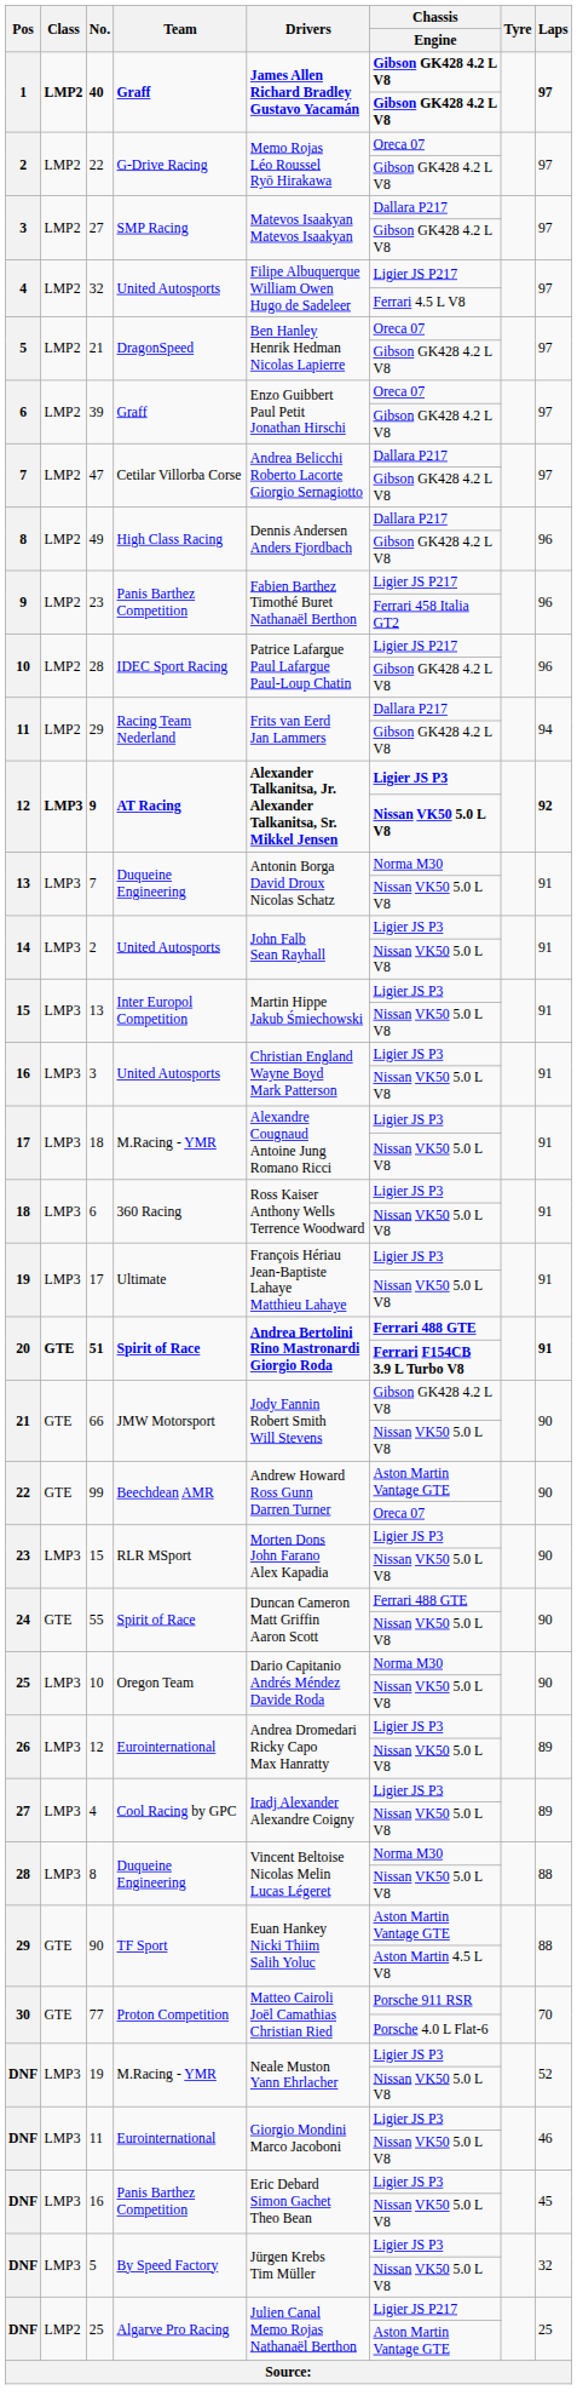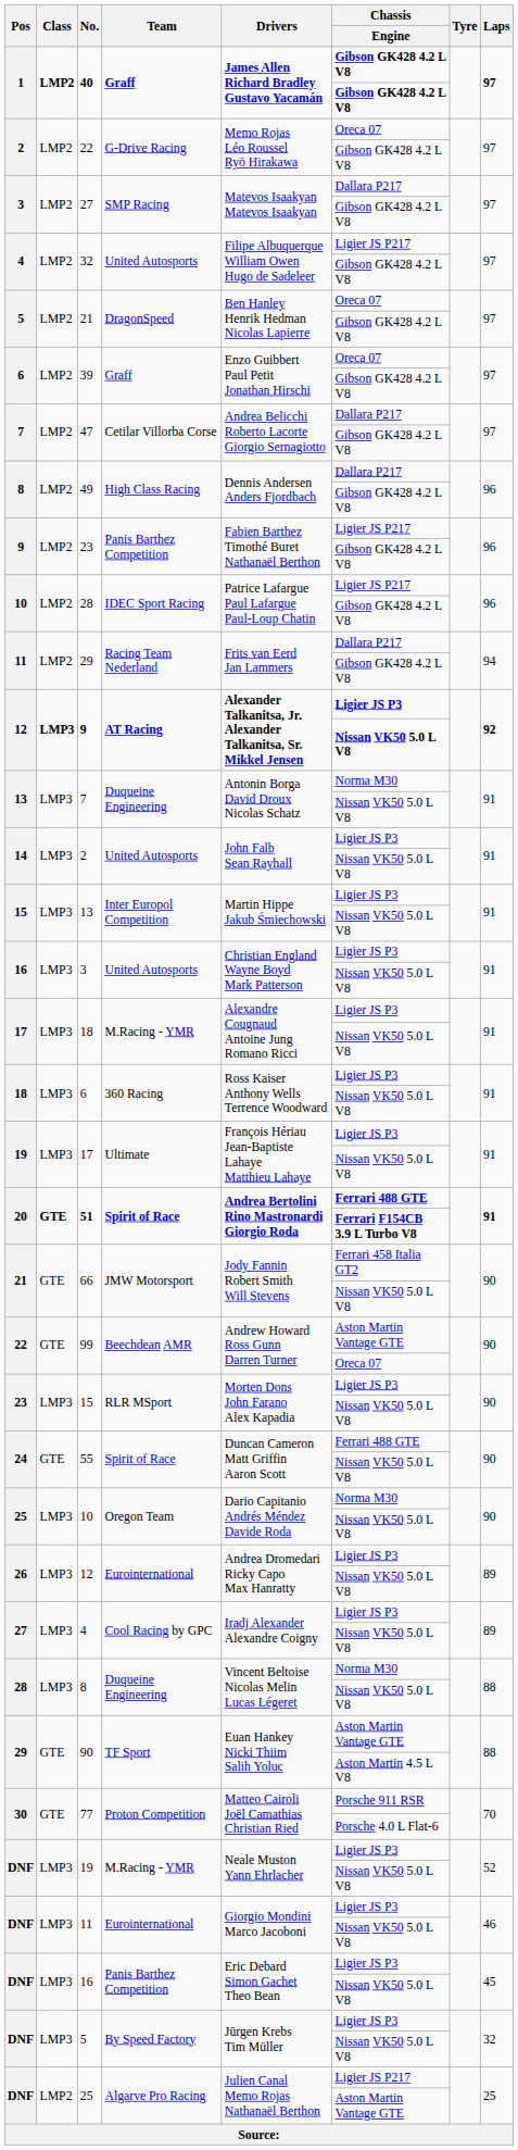row 10 | Chassis / Engine: Ferrari 4.5 L V8 -> Gibson GK428 4.2 L V8
row 20 | Chassis / Engine: Ferrari 458 Italia GT2 -> Gibson GK428 4.2 L V8
row 43 | Chassis / Engine: Gibson GK428 4.2 L V8 -> Ferrari 458 Italia GT2
